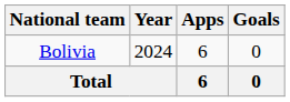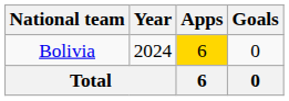Bolivia | Apps: no background -> gold background
